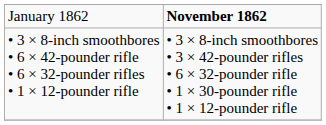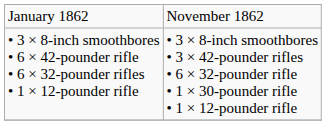January 1862 | column 2: bold -> normal
